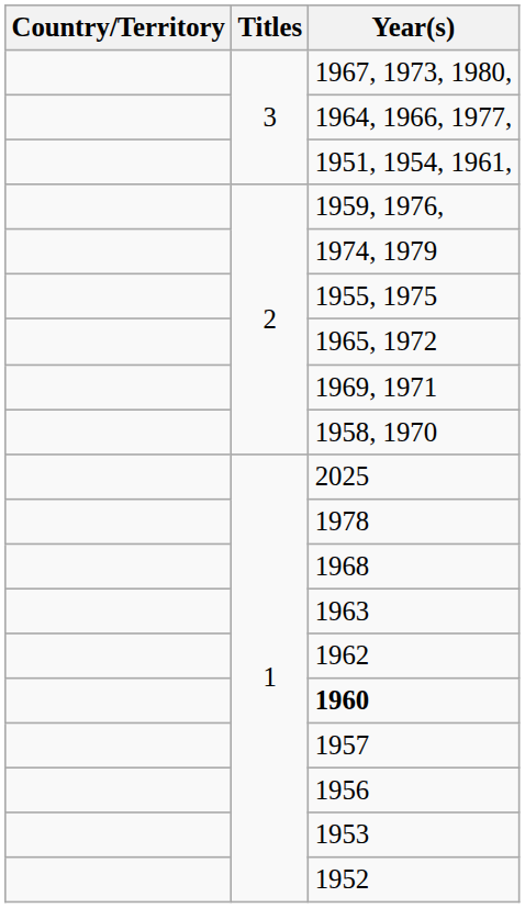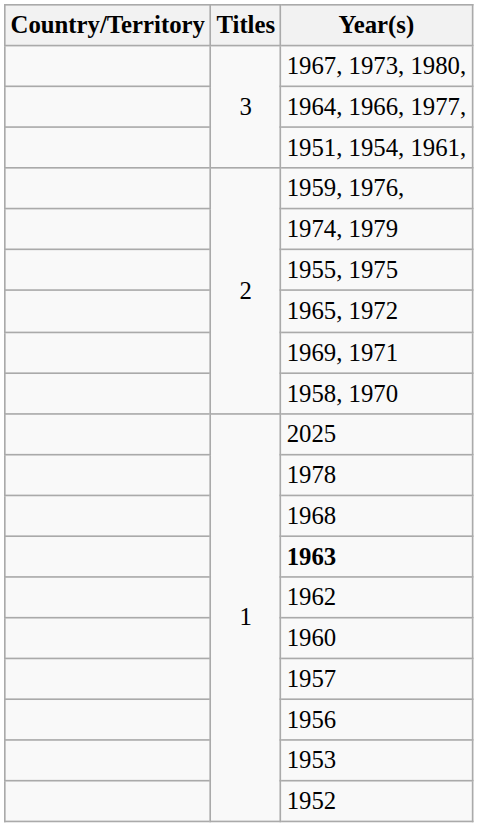1963 | Year(s): normal -> bold
1960 | Year(s): bold -> normal
